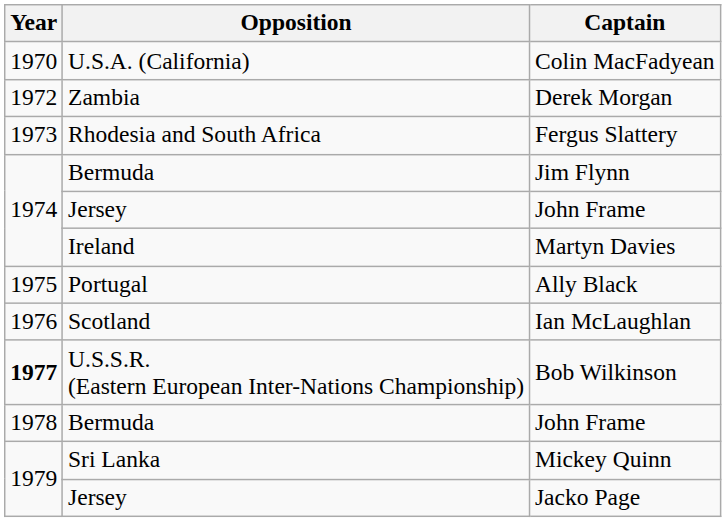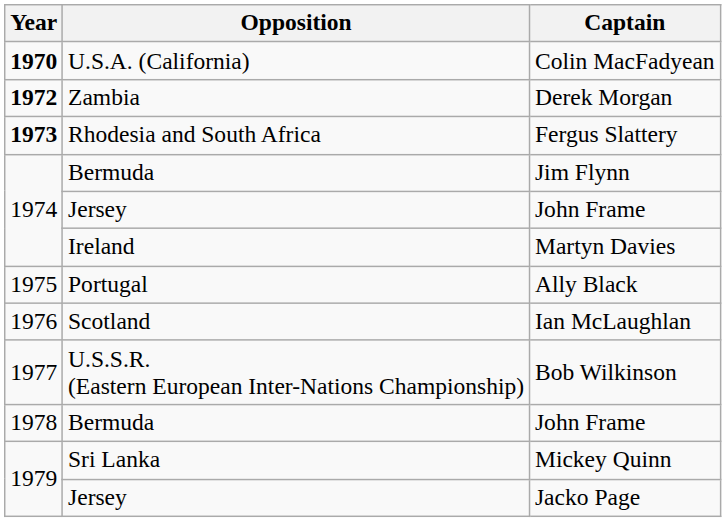Colin MacFadyean | Year: normal -> bold
Derek Morgan | Year: normal -> bold
Fergus Slattery | Year: normal -> bold
Bob Wilkinson | Year: bold -> normal
